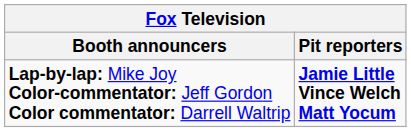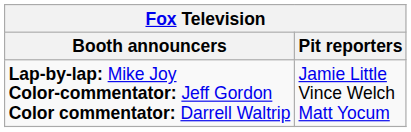row 3 | Pit reporters: bold -> normal
